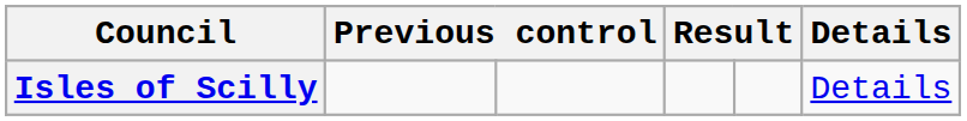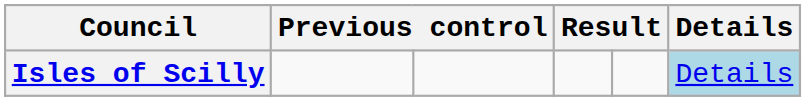Isles of Scilly | Details: no background -> lightblue background
